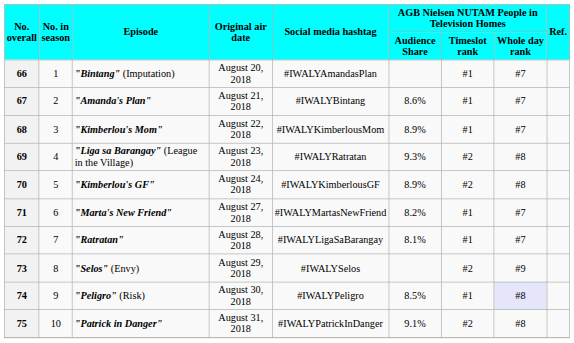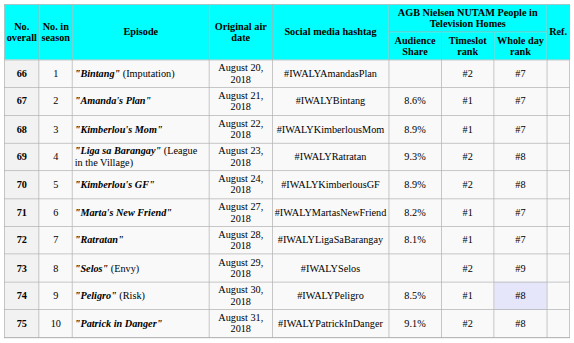66 | AGB Nielsen NUTAM People in Television Homes / Timeslot rank: #1 -> #2
